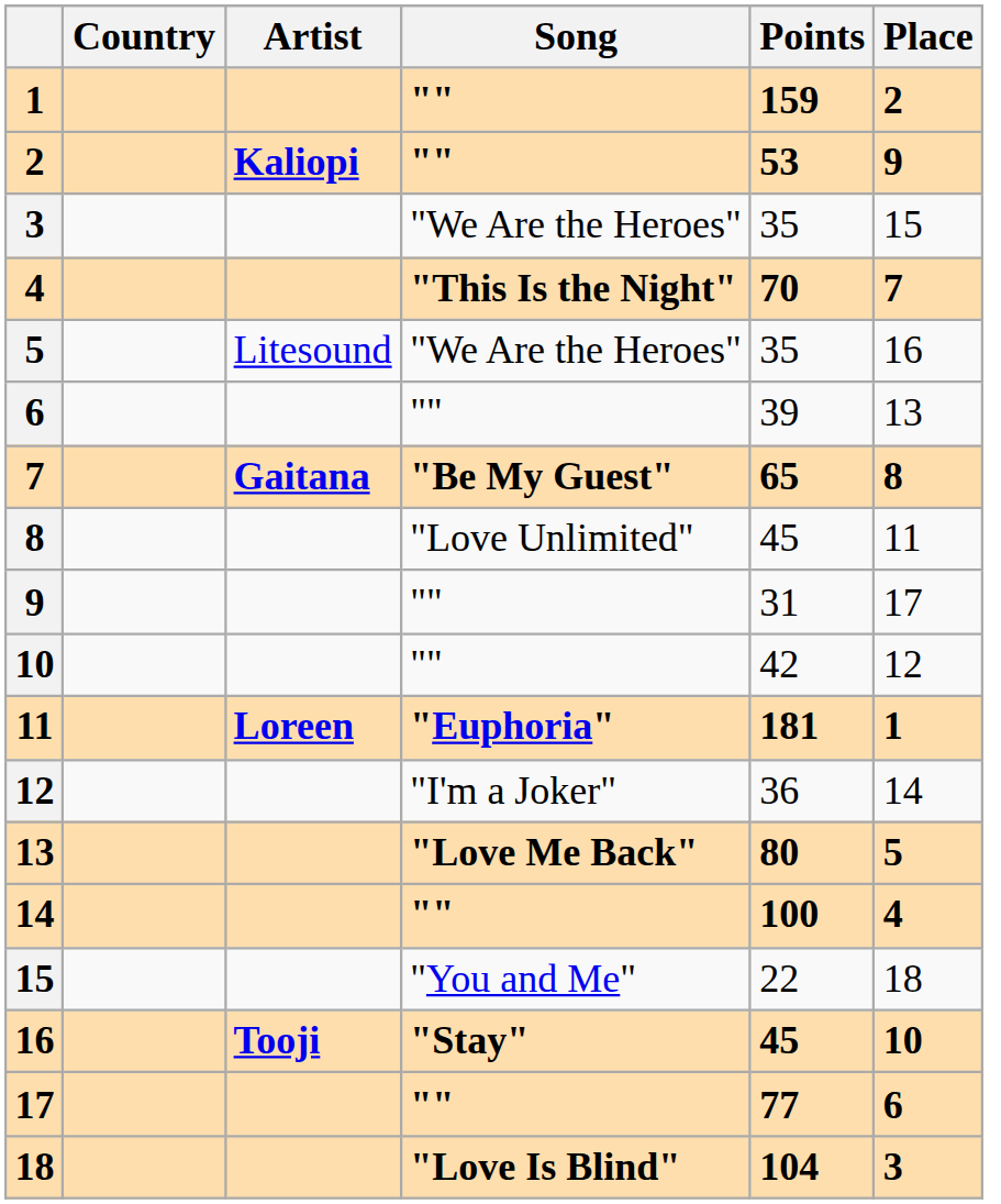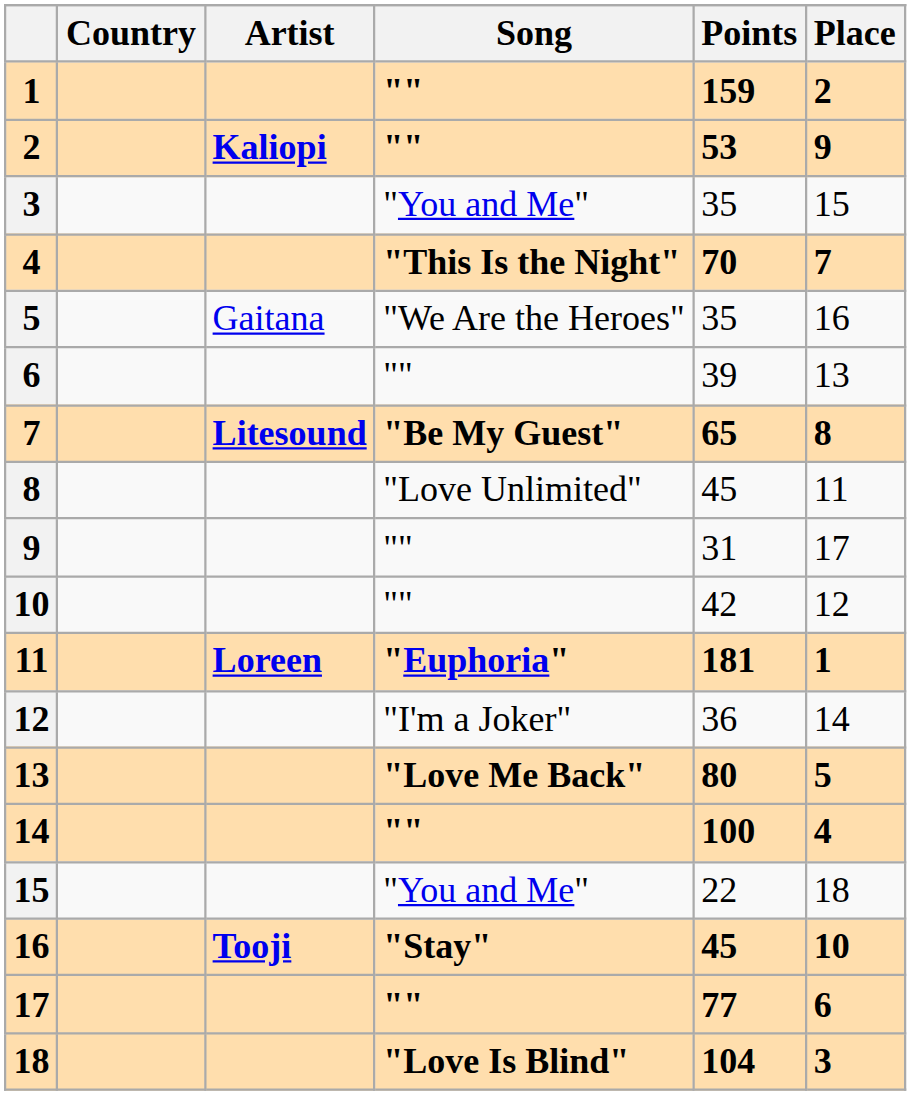row 4 | Song: "We Are the Heroes" -> "You and Me"
row 6 | Artist: Litesound -> Gaitana
row 8 | Artist: Gaitana -> Litesound
